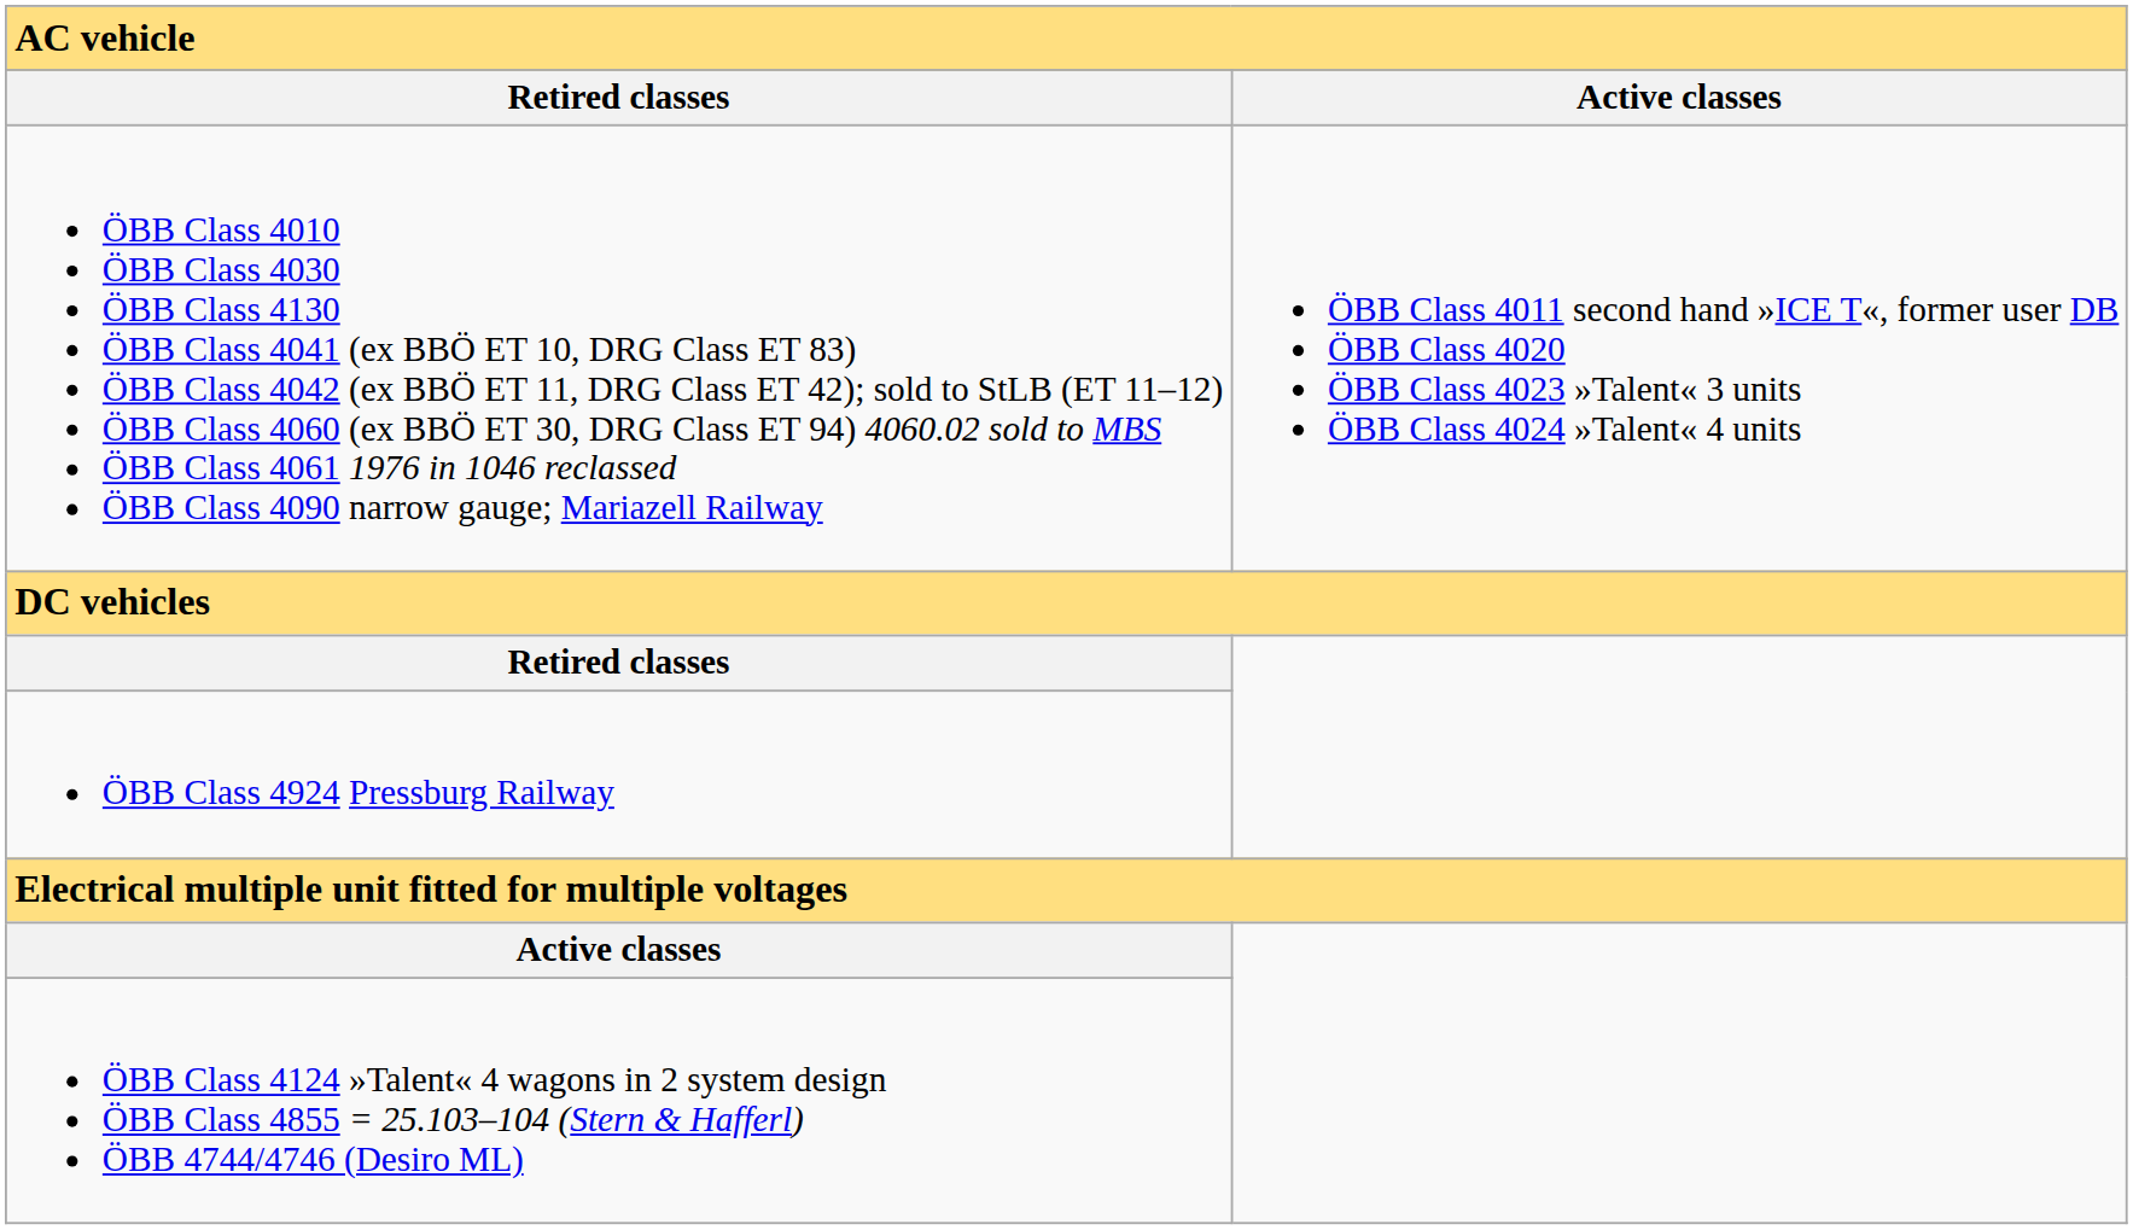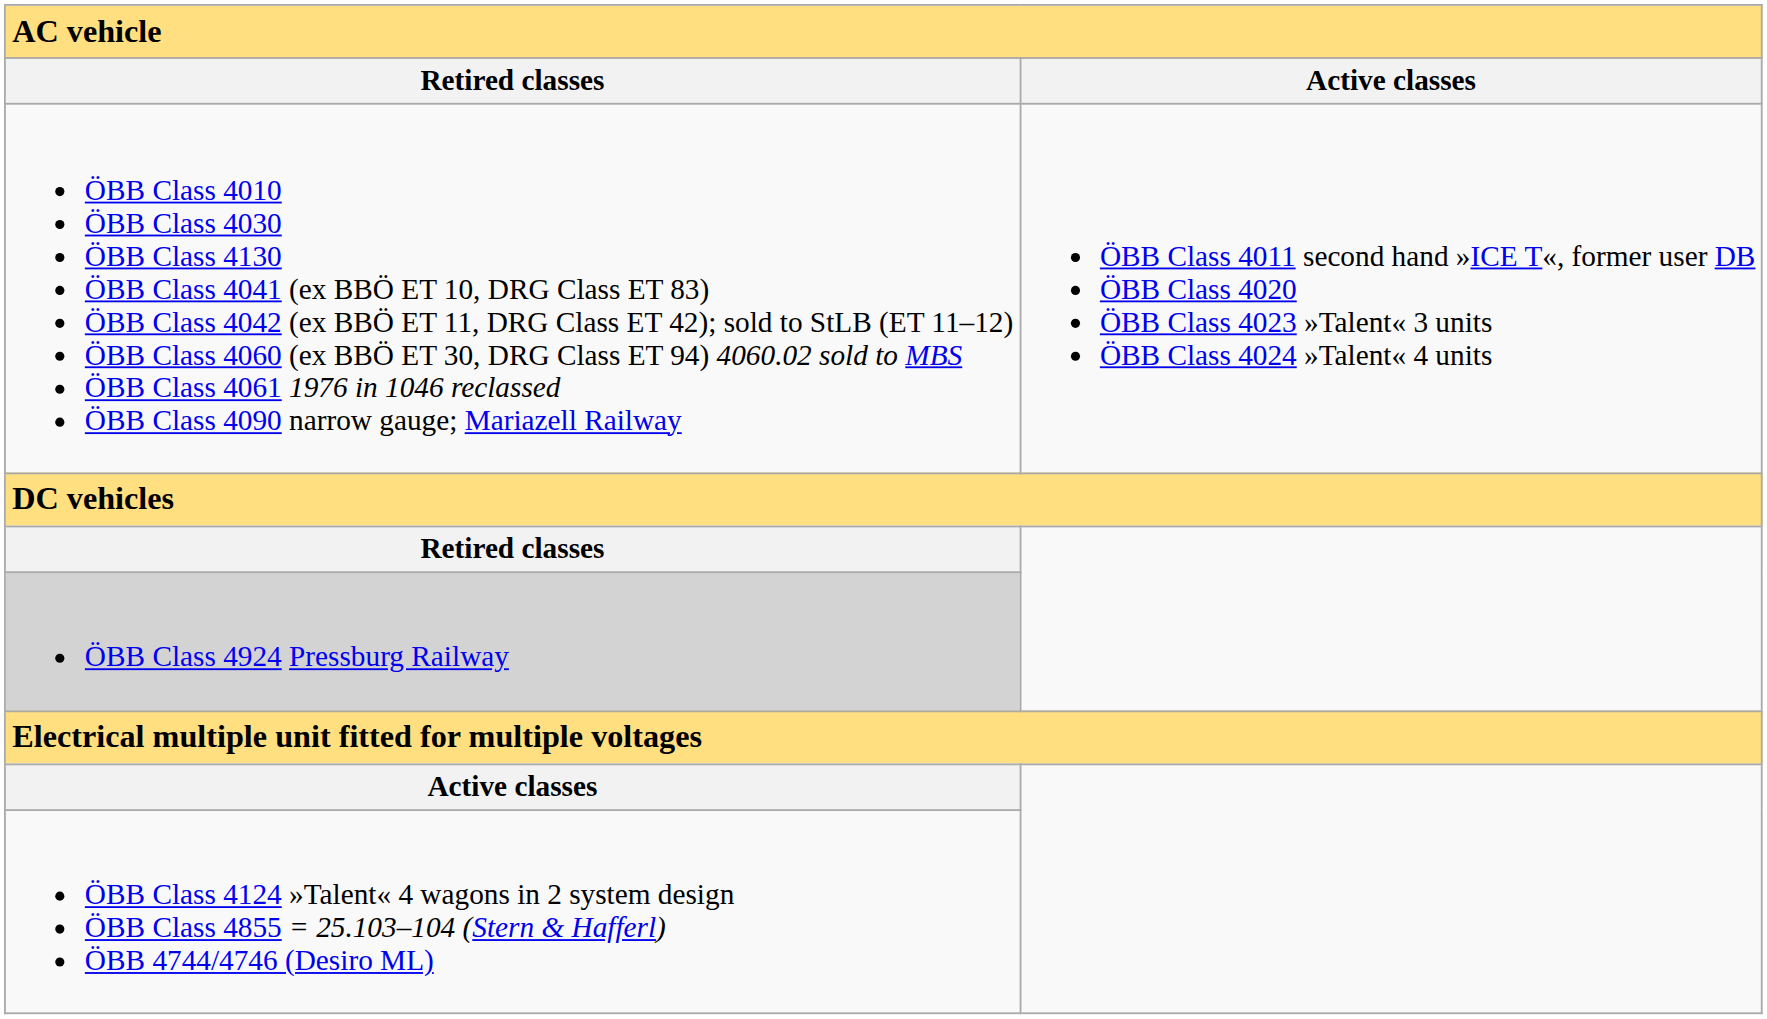ÖBB Class 4924 Pressburg Railway | Retired classes: no background -> lightgrey background
